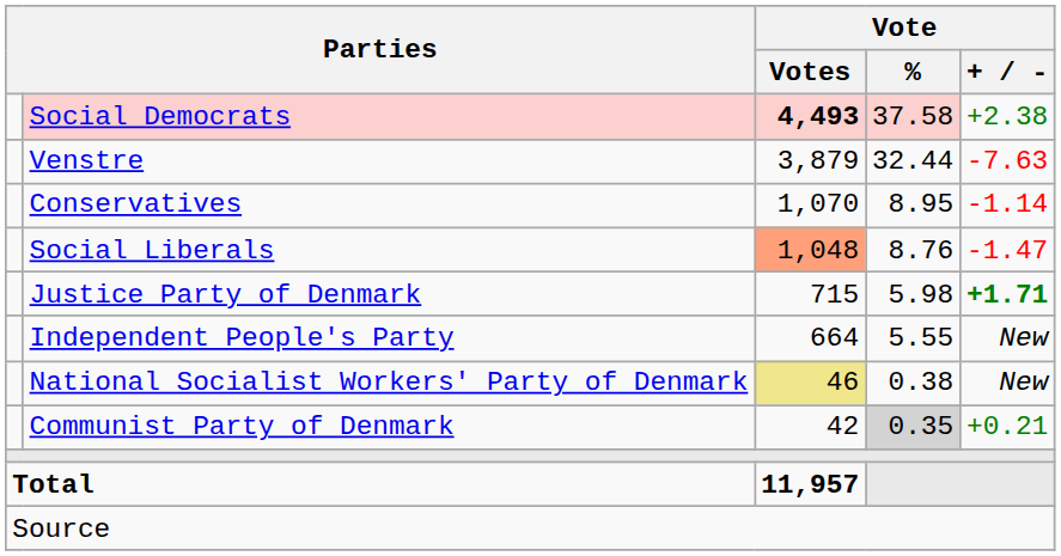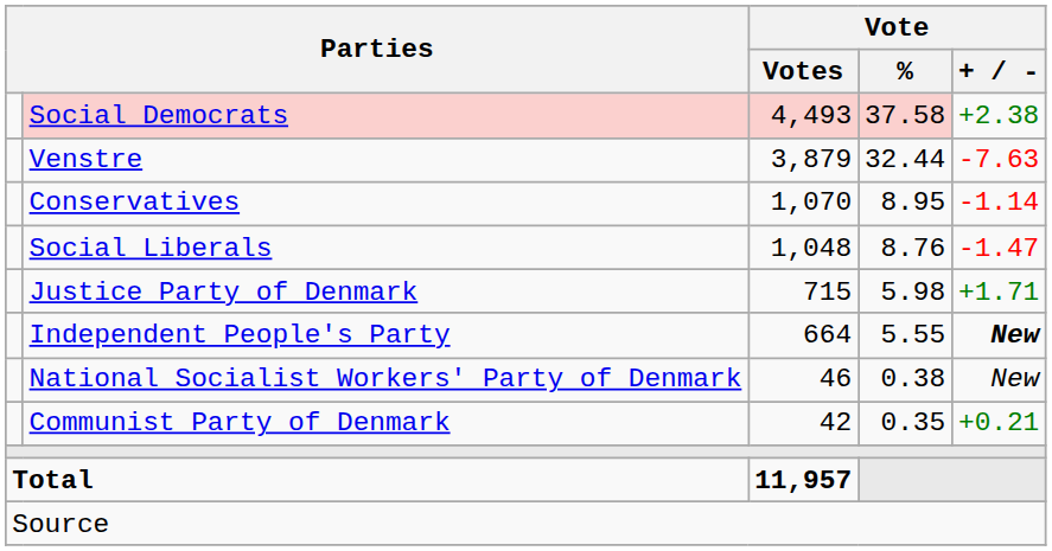Social Democrats | Vote / Votes: bold -> normal
Social Liberals | Vote / Votes: lightsalmon background -> no background
Justice Party of Denmark | Vote / + / -: bold -> normal
Independent People's Party | Vote / + / -: normal -> bold
National Socialist Workers' Party of Denmark | Vote / Votes: khaki background -> no background
Communist Party of Denmark | Vote / %: lightgrey background -> no background
